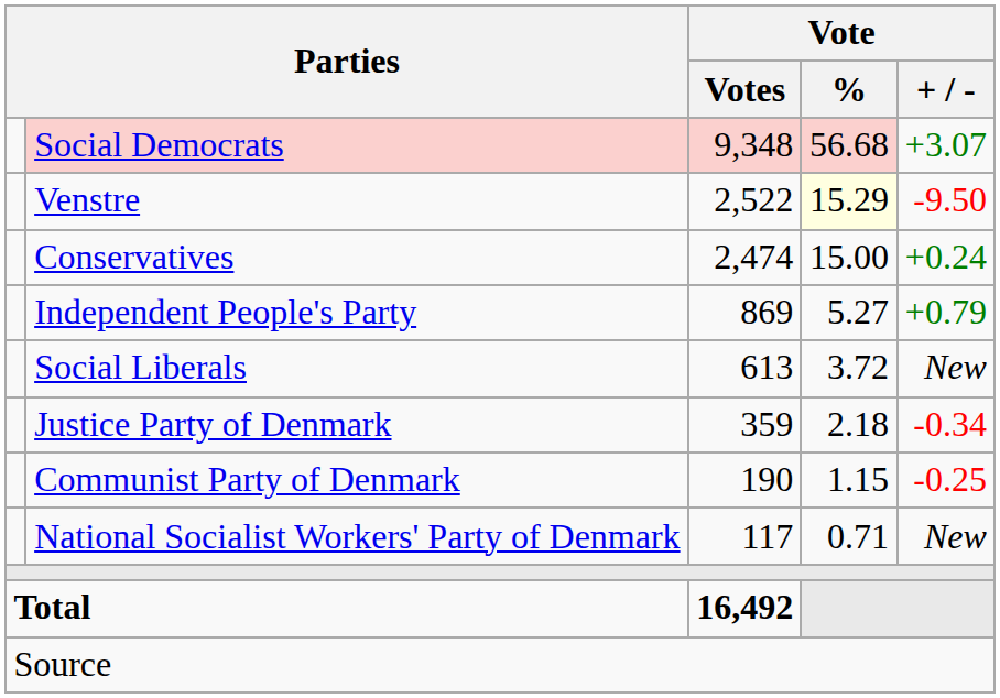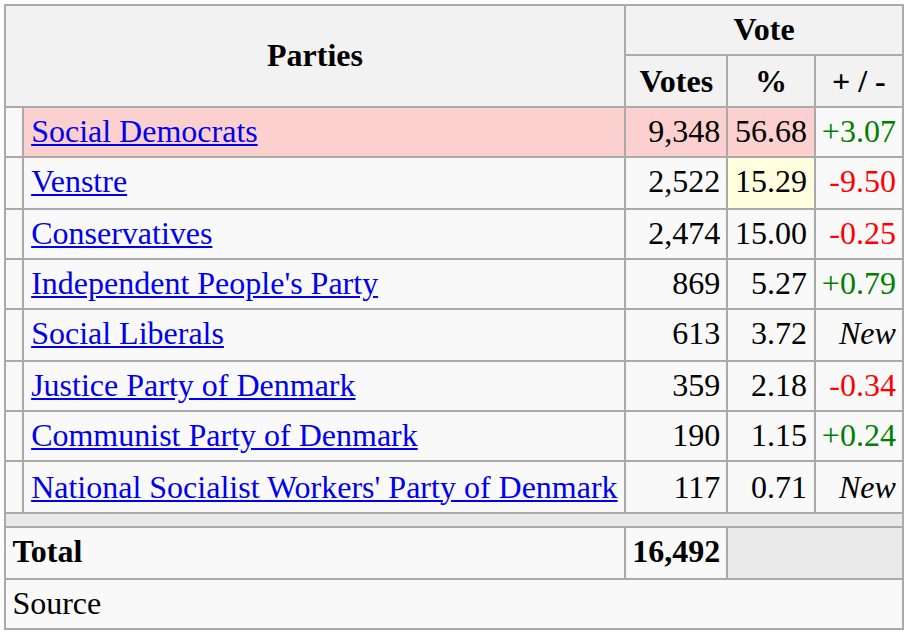Conservatives | Vote / + / -: +0.24 -> -0.25
Communist Party of Denmark | Vote / + / -: -0.25 -> +0.24
